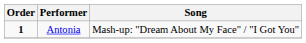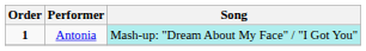Antonia | Song: no background -> paleturquoise background
